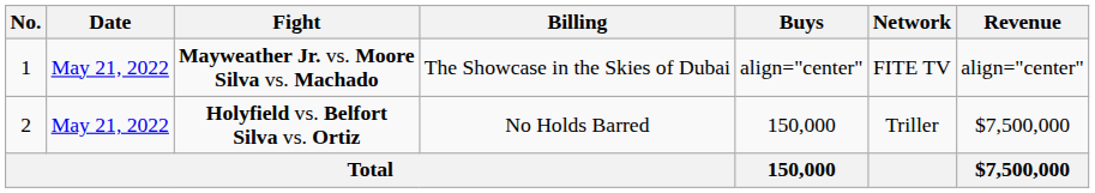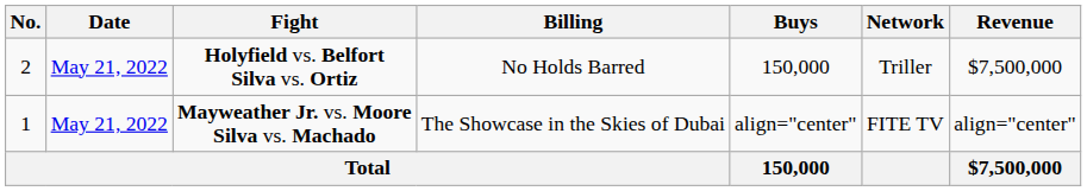rows swapped: Mayweather Jr. vs. Moore Silva vs. Machado <-> Holyfield vs. Belfort Silva vs. Ortiz
